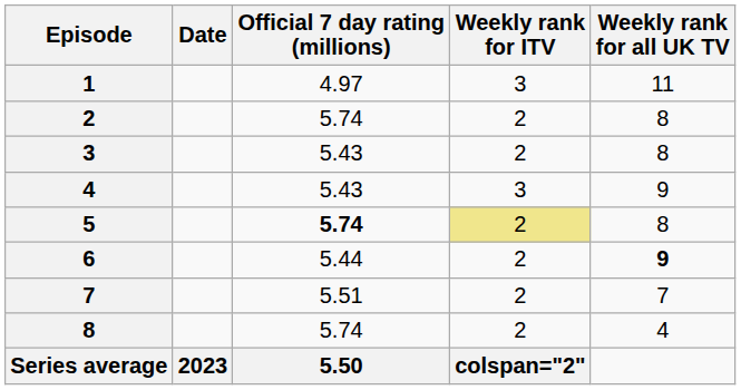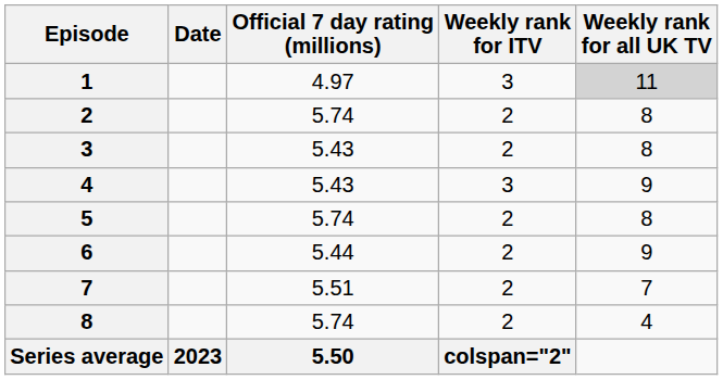1 | Weekly rank for all UK TV: no background -> lightgrey background
5 | Official 7 day rating (millions): bold -> normal
5 | Weekly rank for ITV: khaki background -> no background
6 | Weekly rank for all UK TV: bold -> normal
